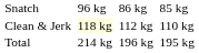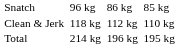Clean & Jerk | column 2: lightyellow background -> no background
